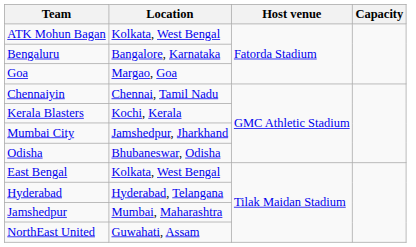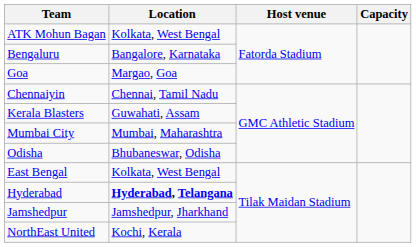Kerala Blasters | Location: Kochi, Kerala -> Guwahati, Assam
Mumbai City | Location: Jamshedpur, Jharkhand -> Mumbai, Maharashtra
Hyderabad | Location: normal -> bold
Jamshedpur | Location: Mumbai, Maharashtra -> Jamshedpur, Jharkhand
NorthEast United | Location: Guwahati, Assam -> Kochi, Kerala
